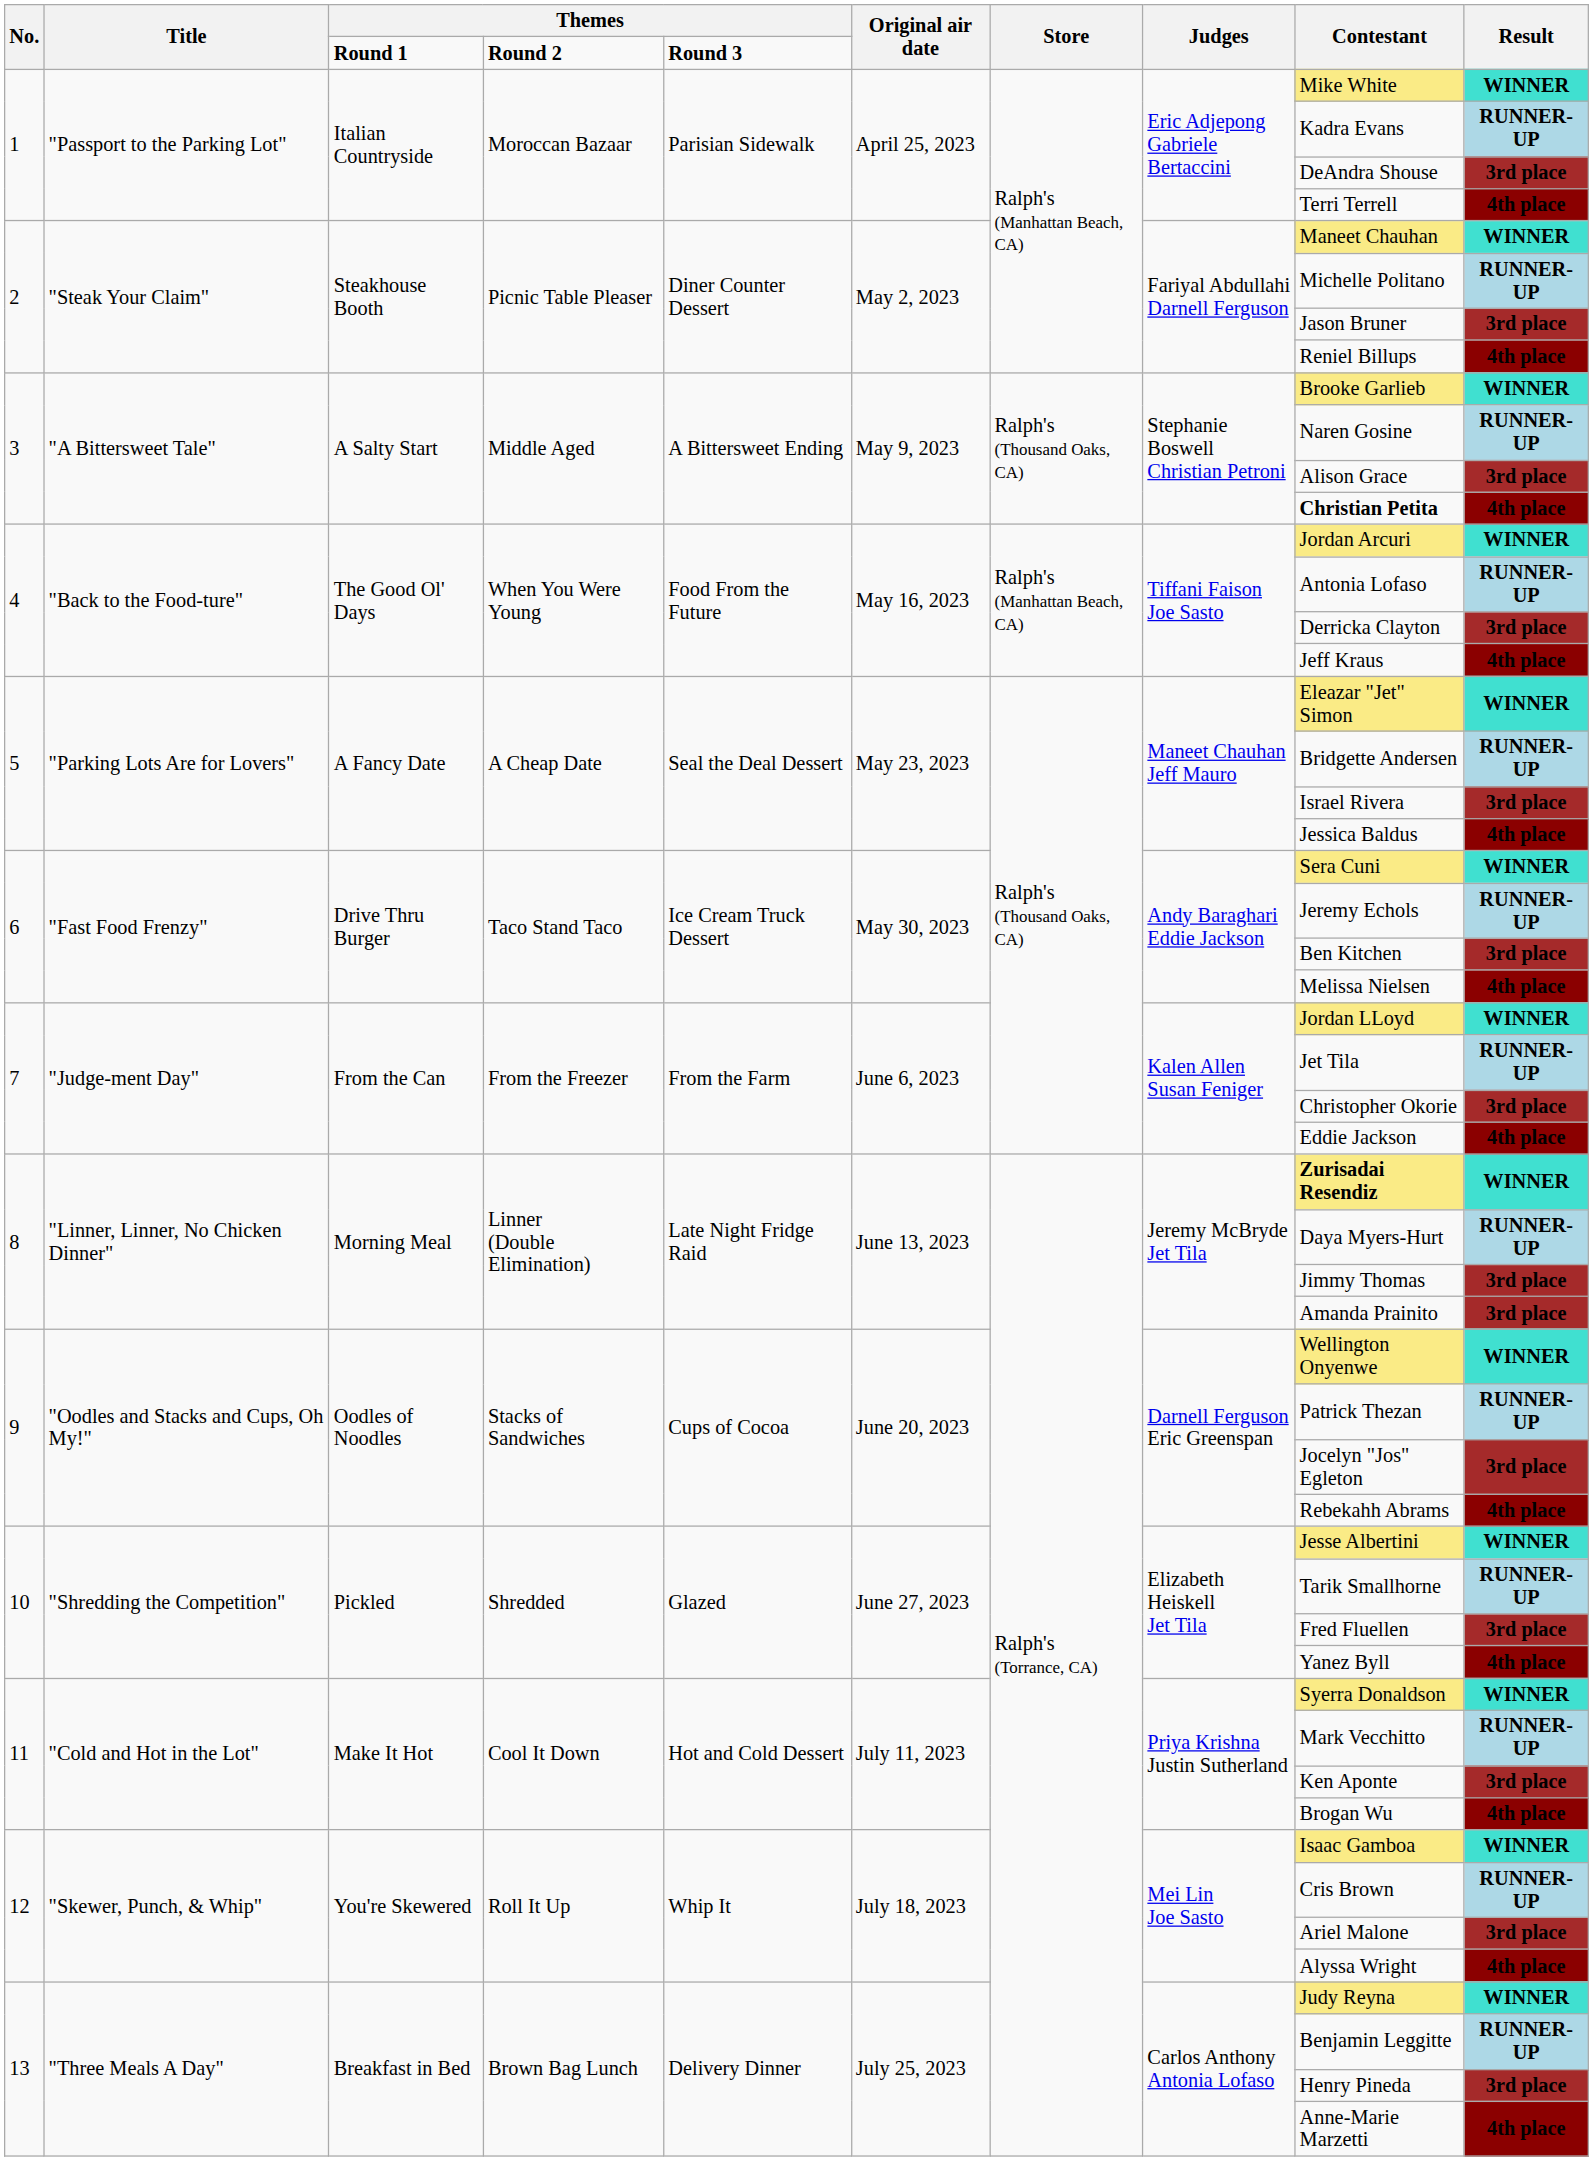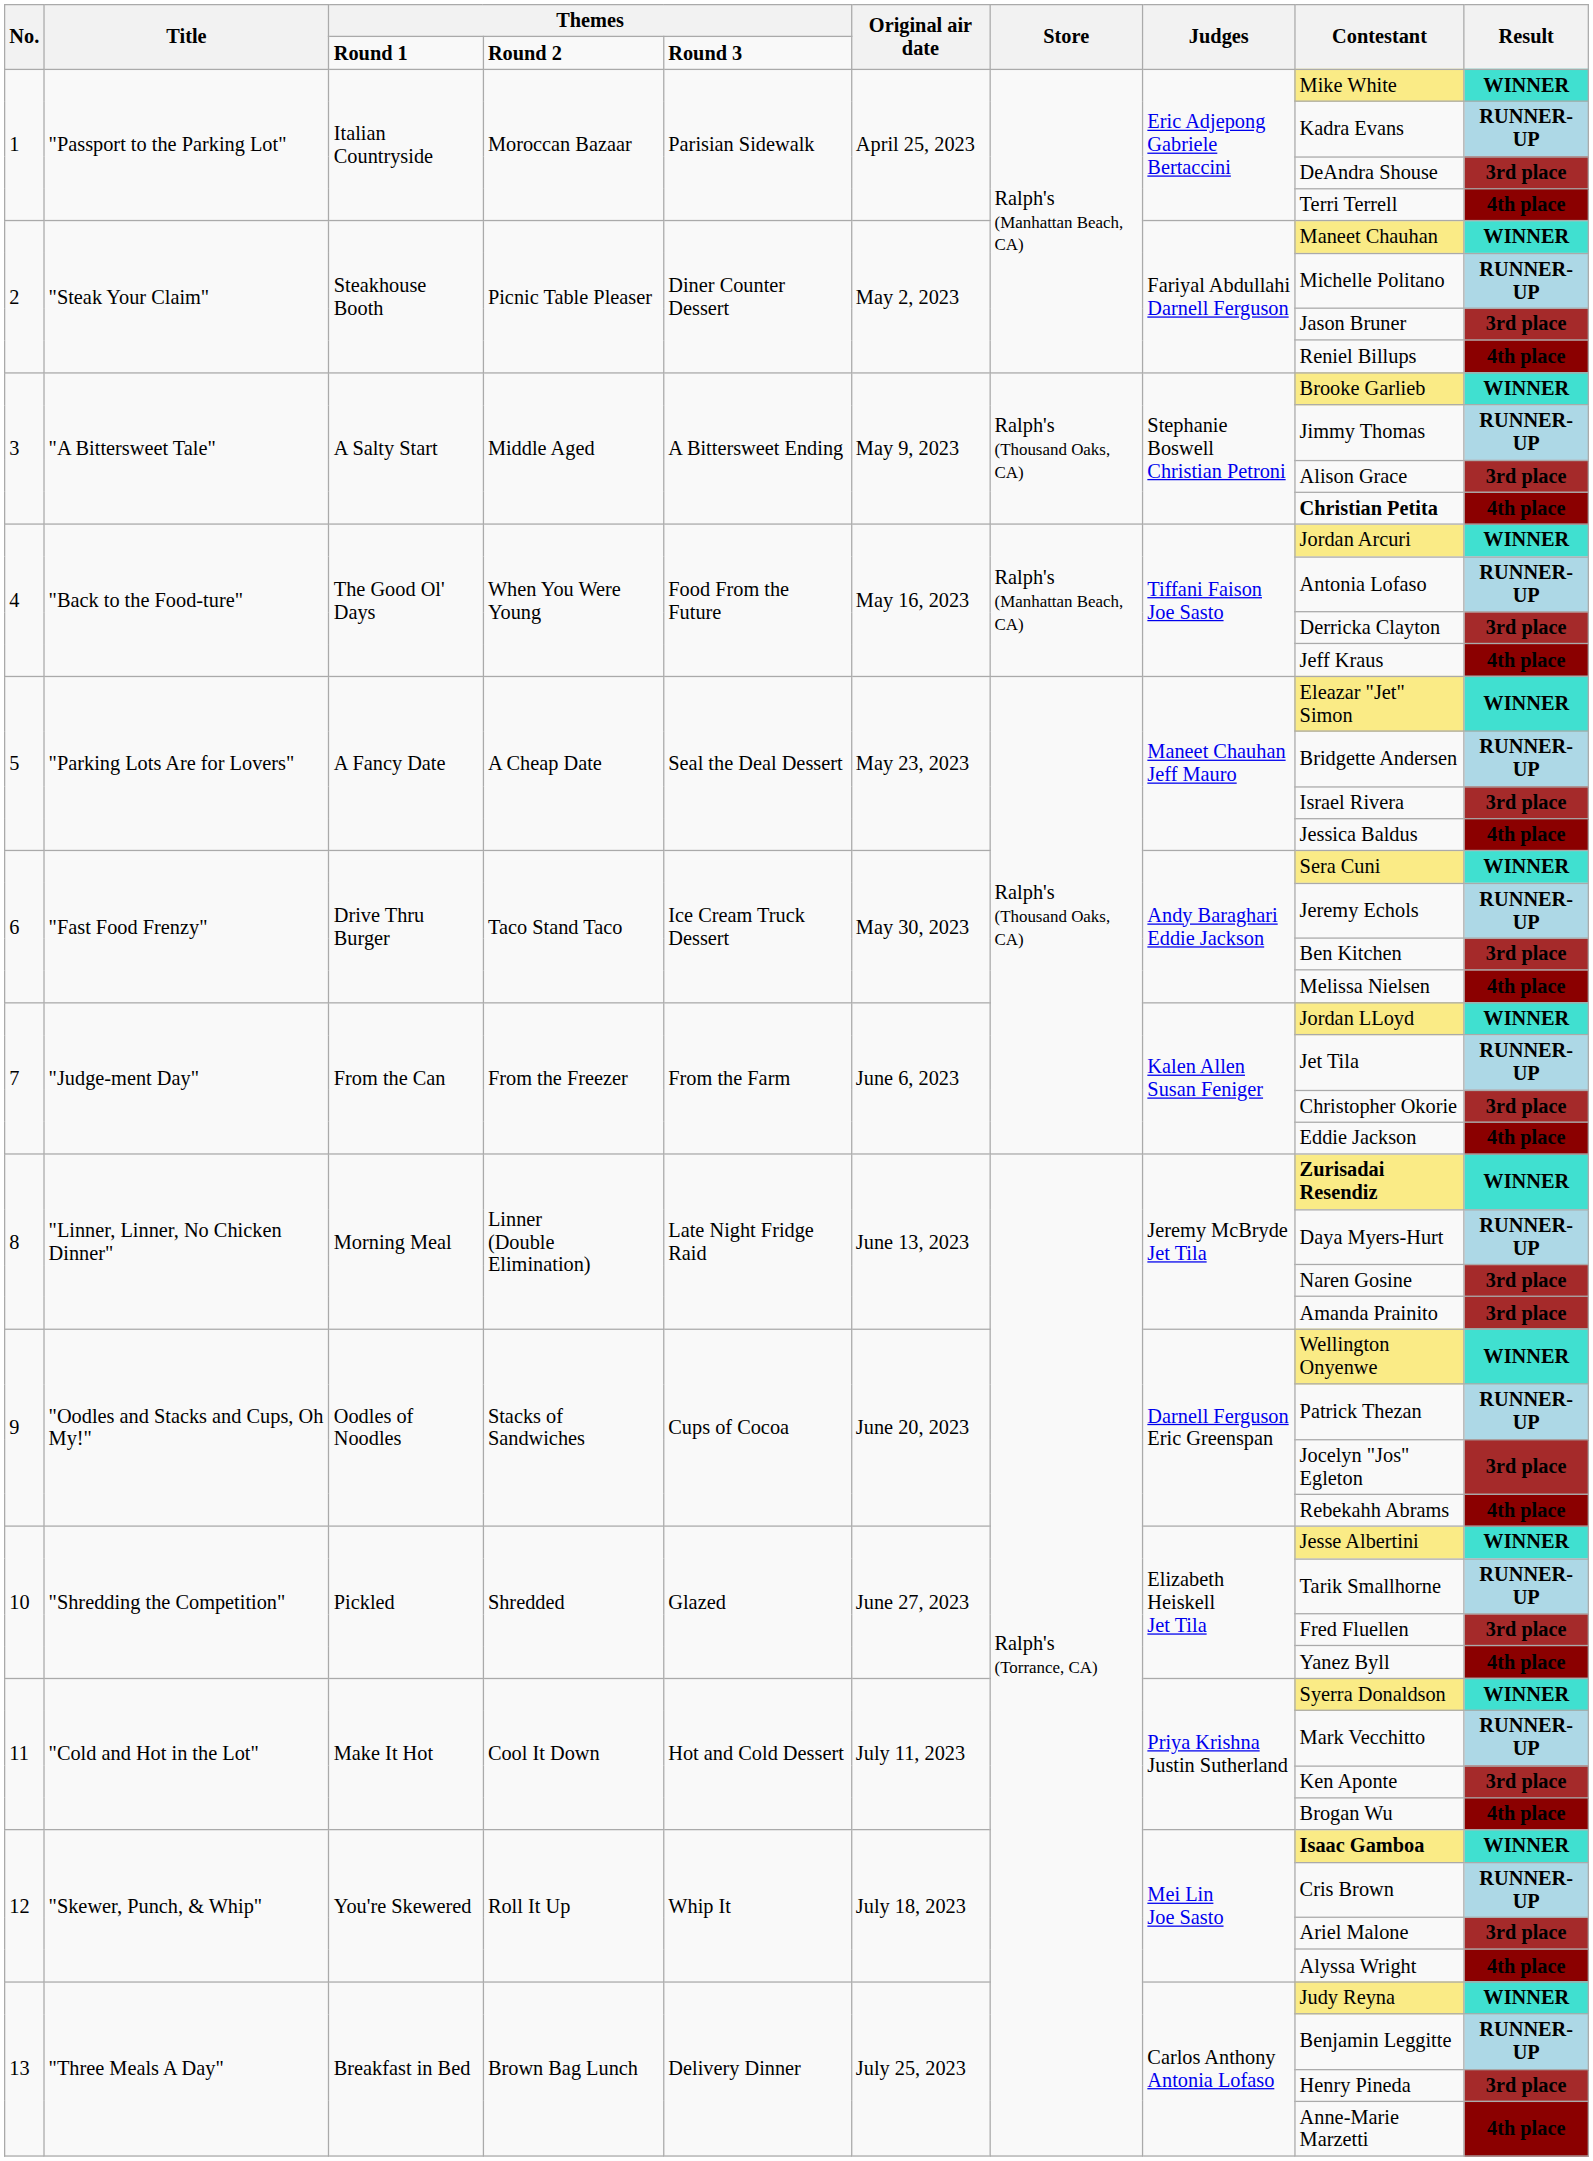row 12 | Contestant: Naren Gosine -> Jimmy Thomas
row 33 | Contestant: Jimmy Thomas -> Naren Gosine
row 47 | Contestant: normal -> bold
